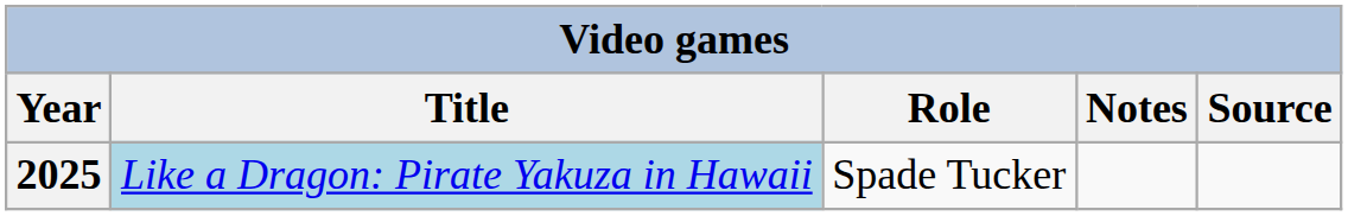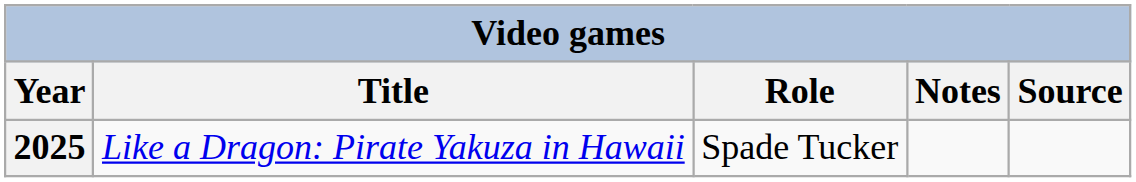2025 | Title: lightblue background -> no background
